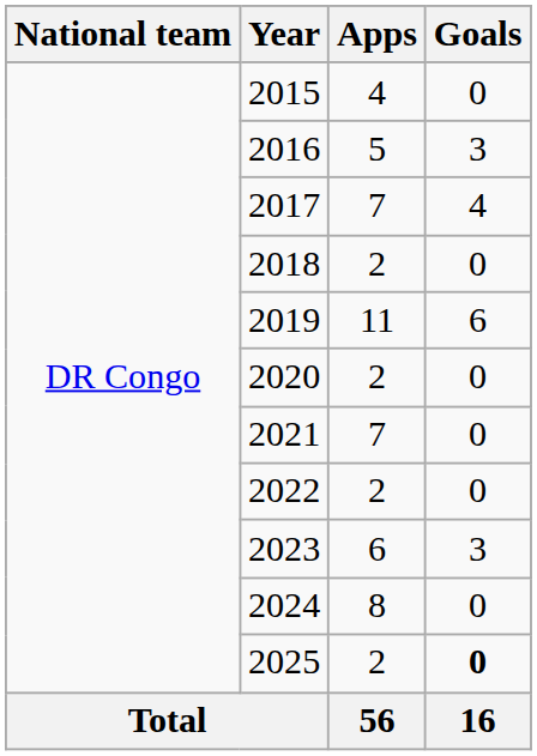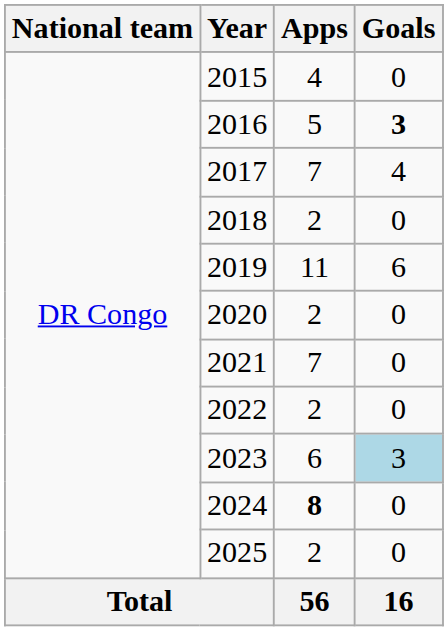2016 | Goals: normal -> bold
2023 | Goals: no background -> lightblue background
2024 | Apps: normal -> bold
2025 | Goals: bold -> normal
